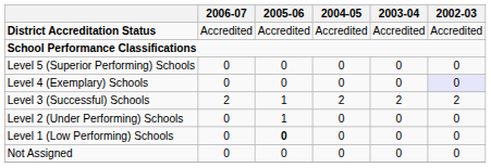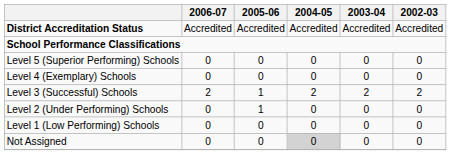Level 4 (Exemplary) Schools | 2002-03: lavender background -> no background
Level 1 (Low Performing) Schools | 2005-06: bold -> normal
Not Assigned | 2004-05: no background -> lightgrey background
